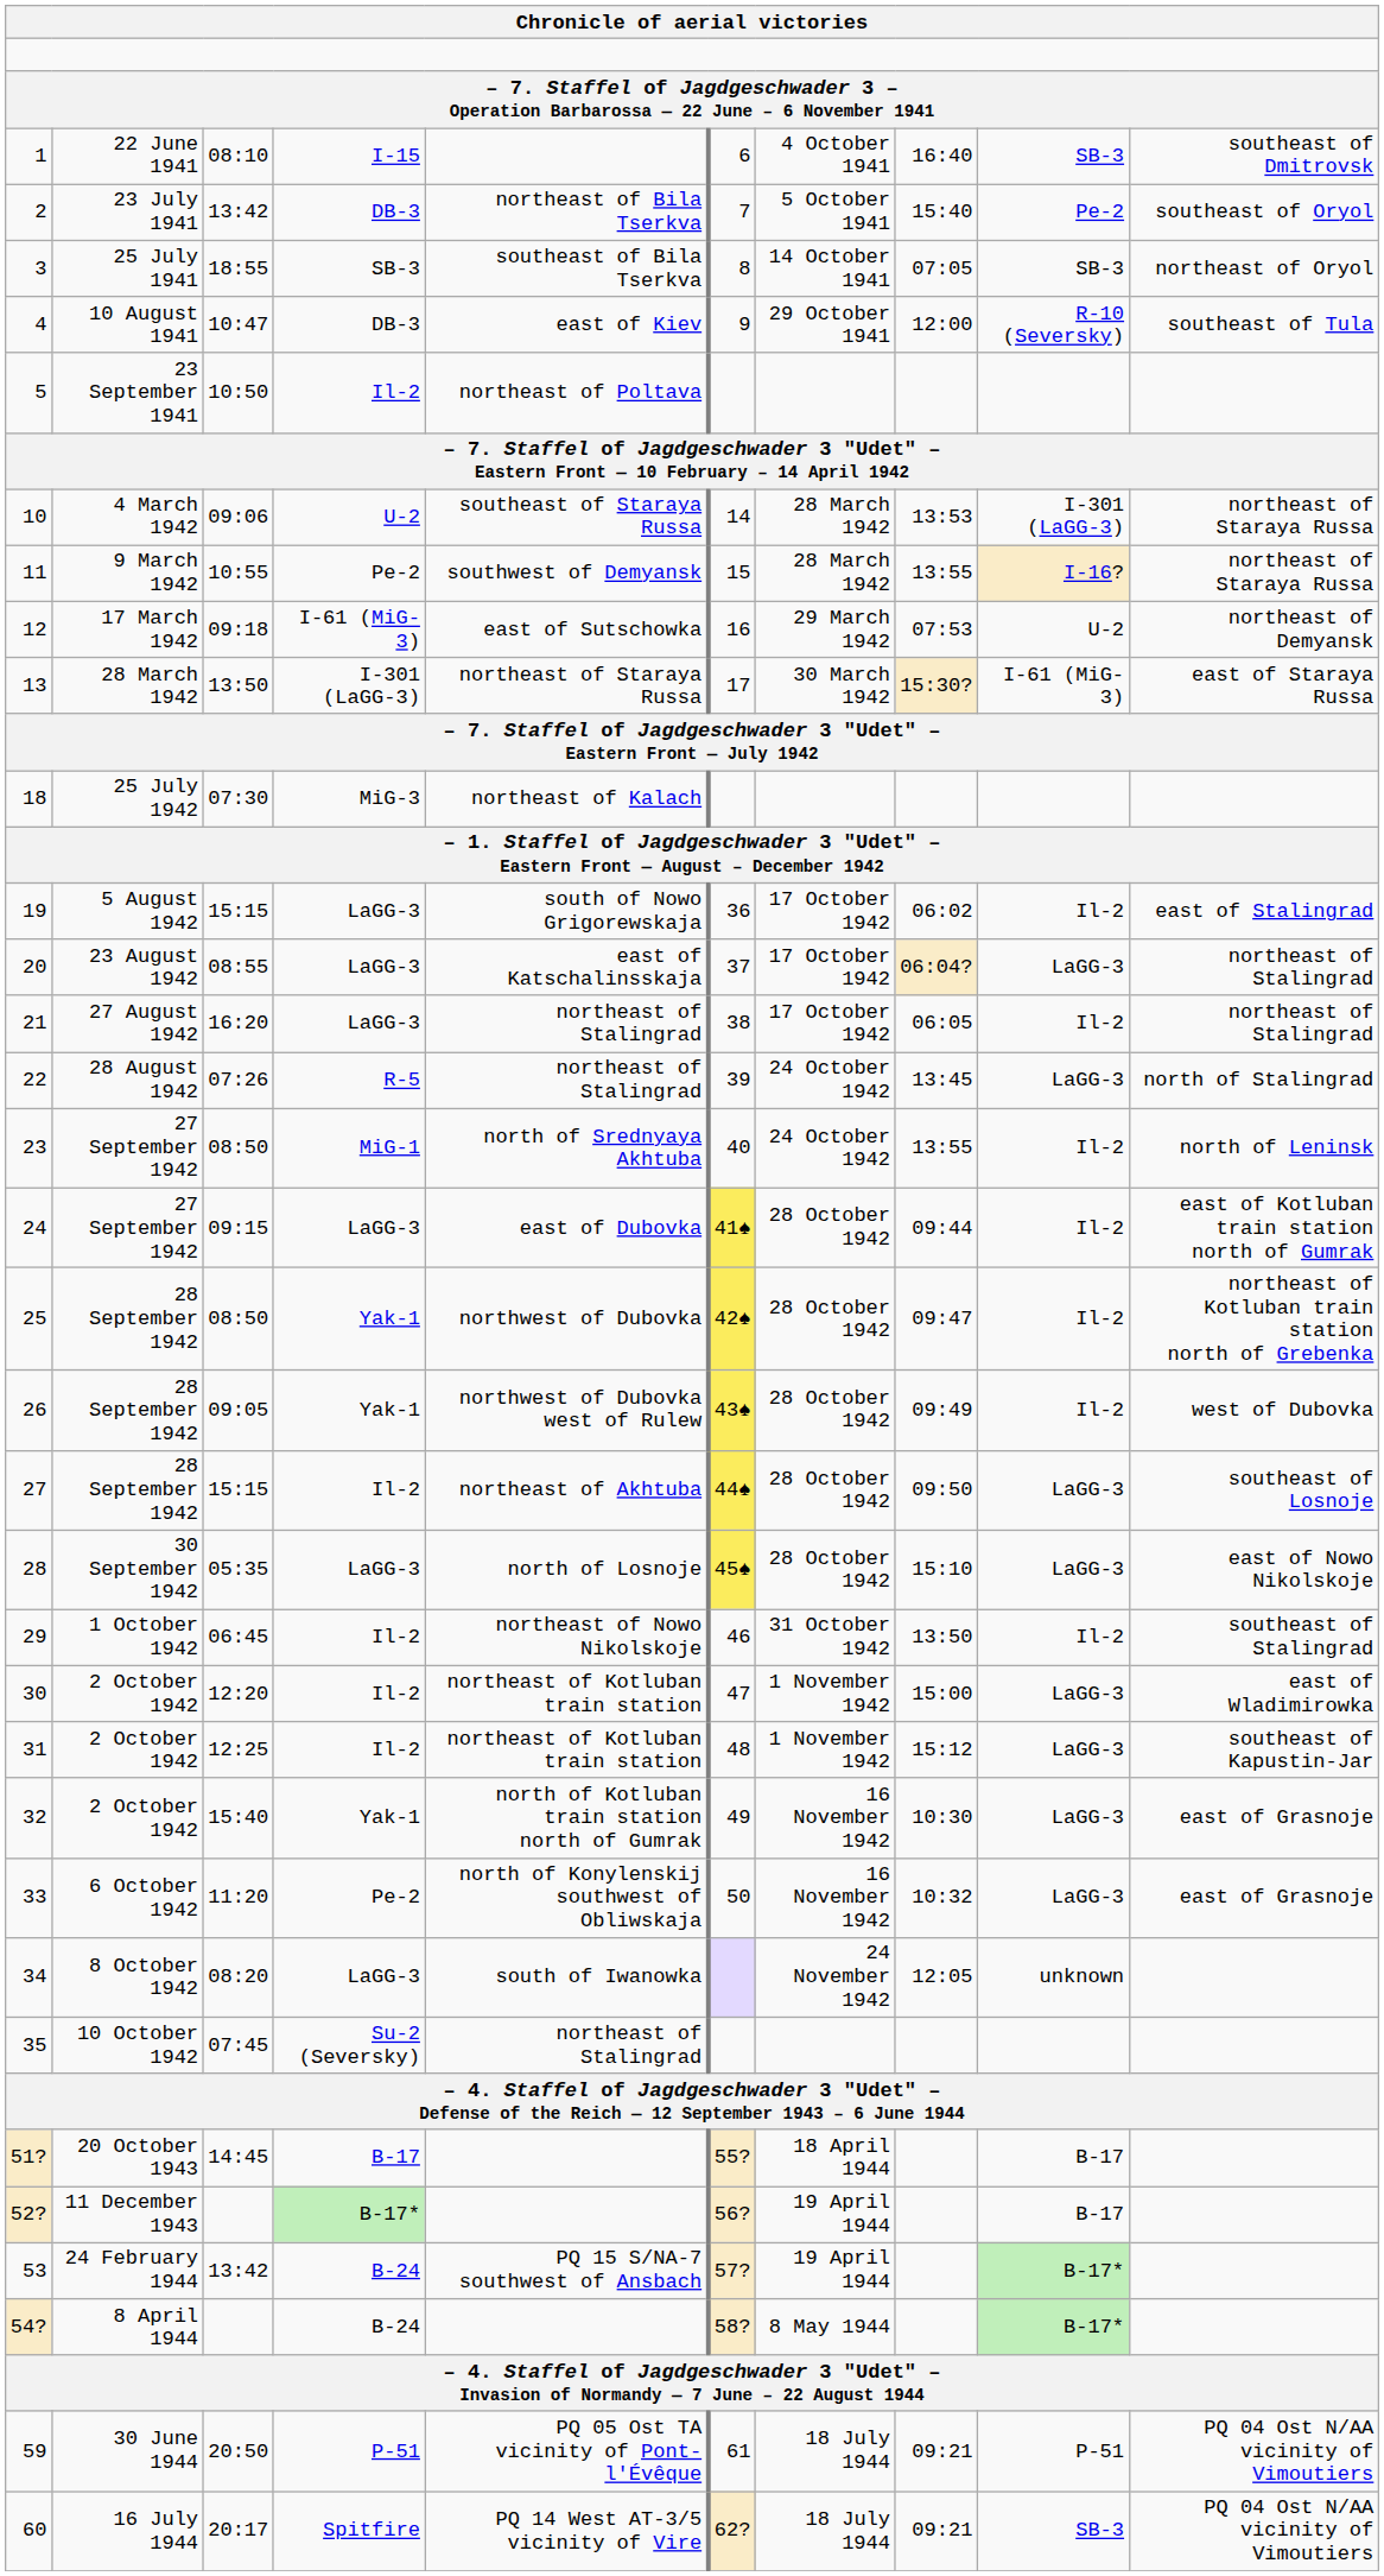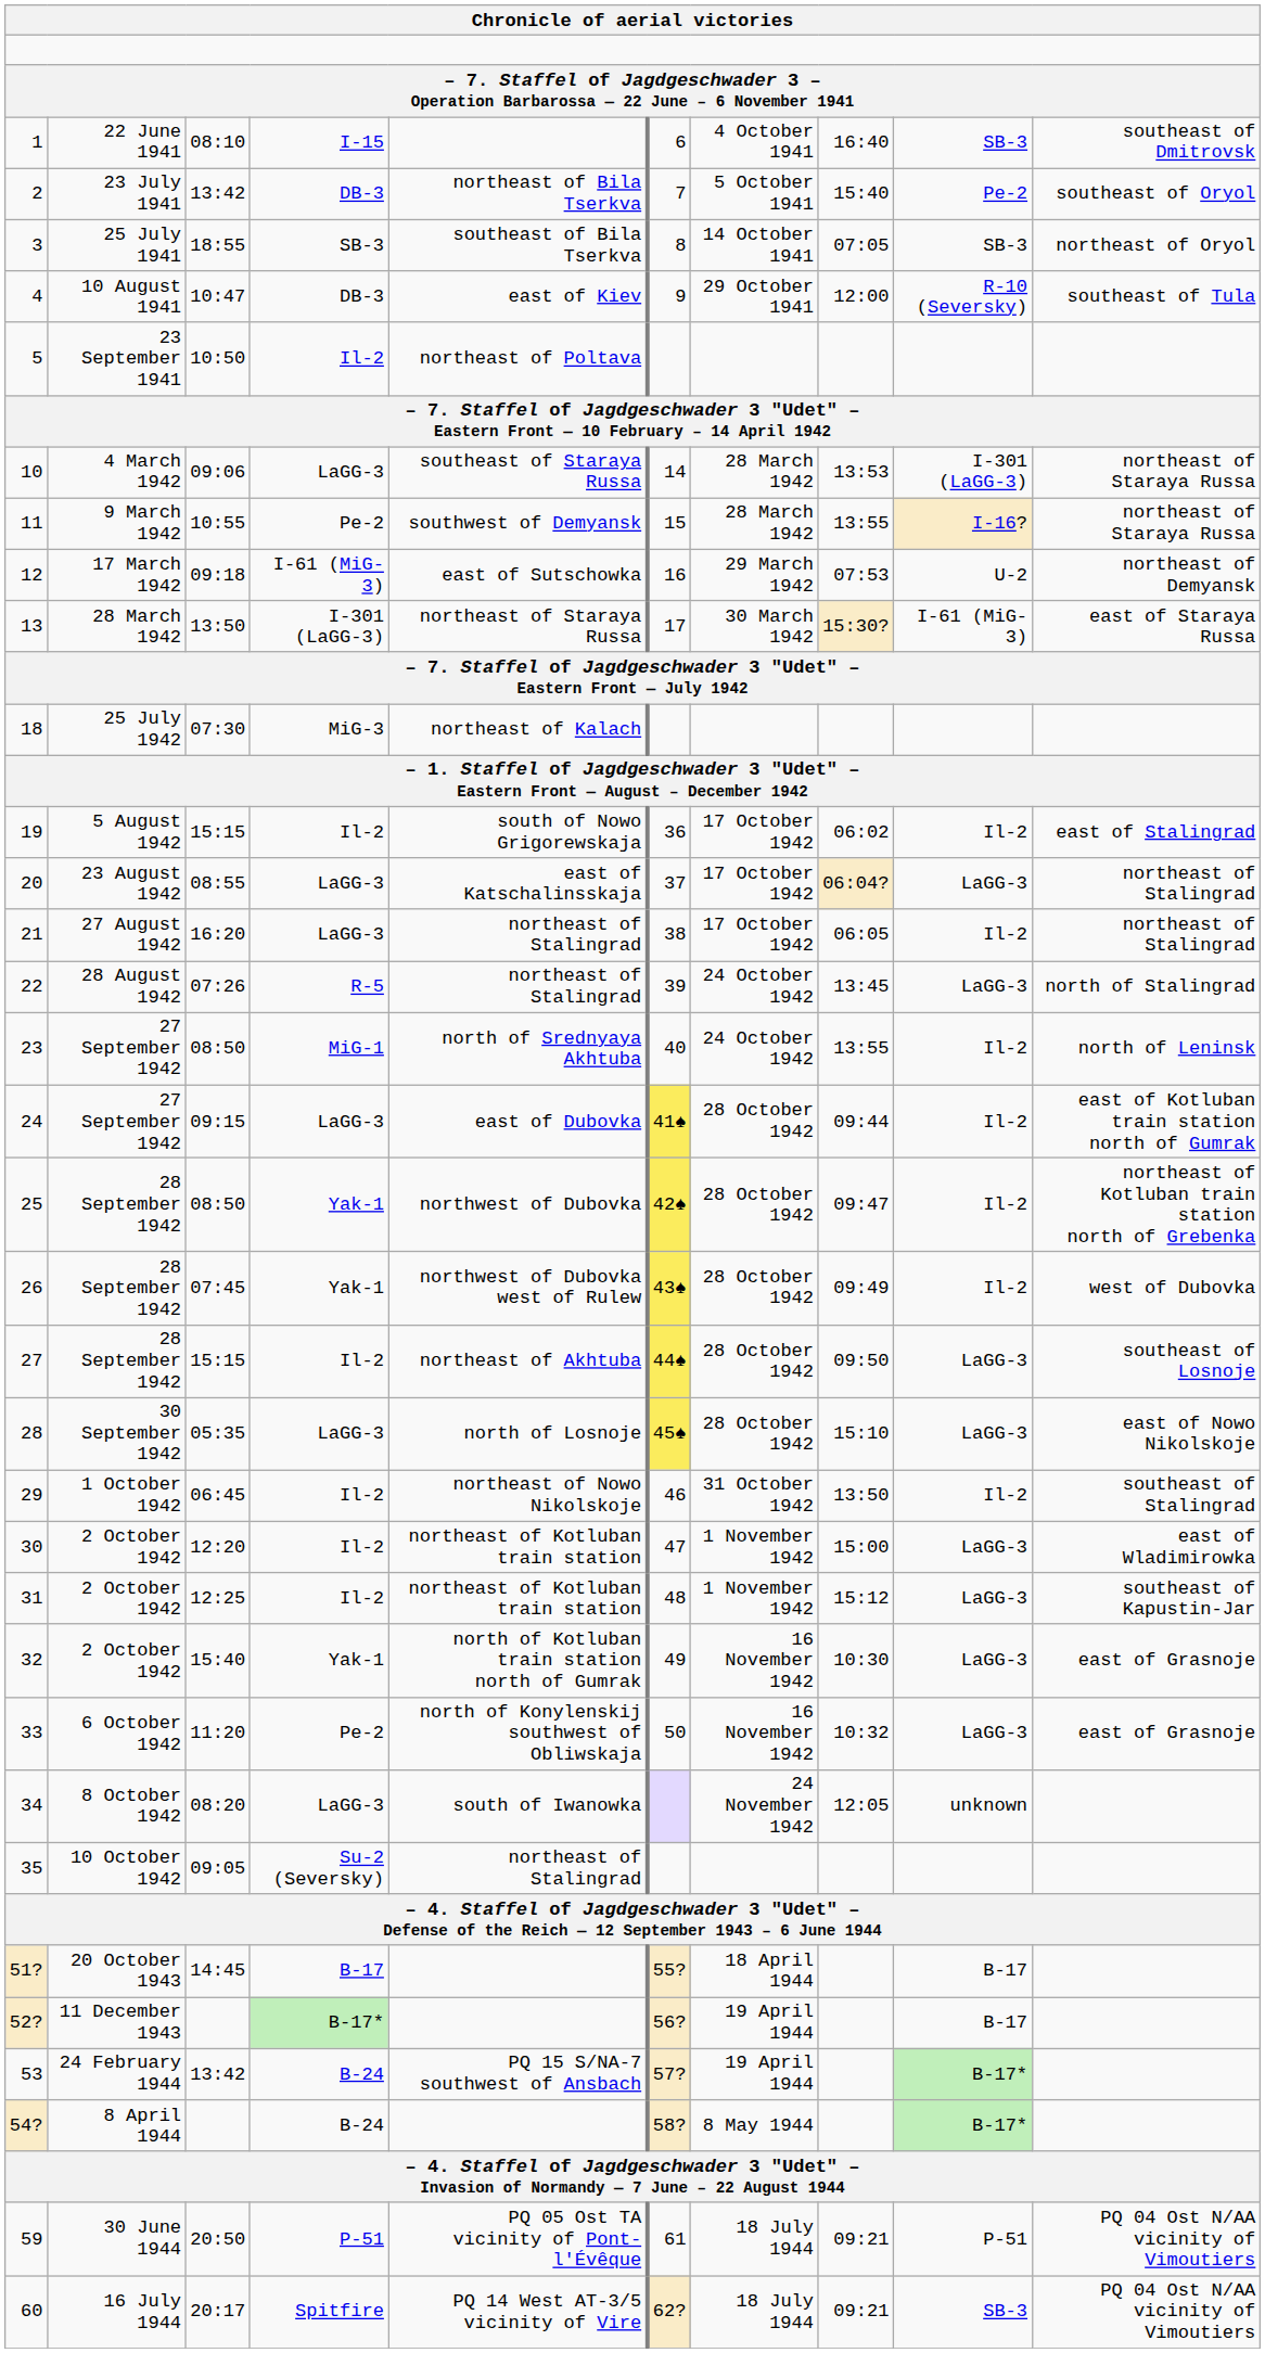10 | column 4: U-2 -> LaGG-3
19 | column 4: LaGG-3 -> Il-2
26 | column 3: 09:05 -> 07:45
35 | column 3: 07:45 -> 09:05
